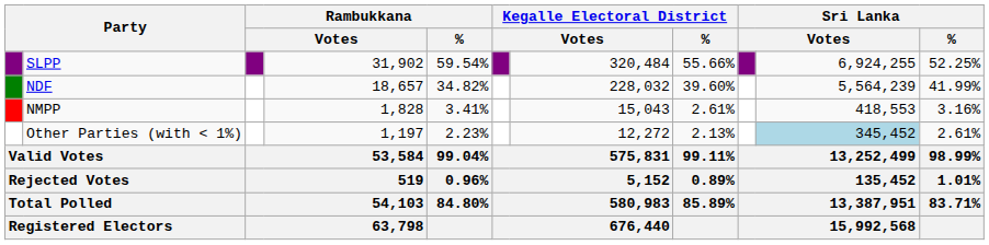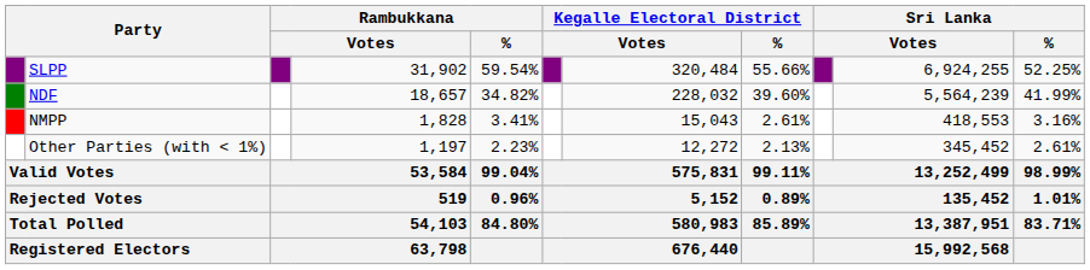Other Parties (with < 1%) | column 10: lightblue background -> no background
